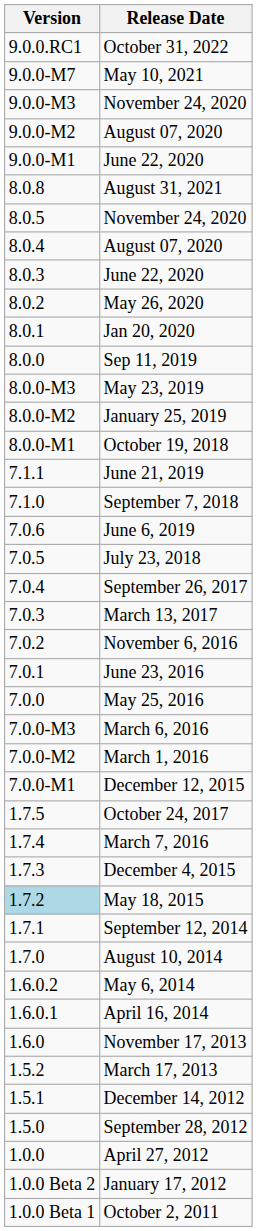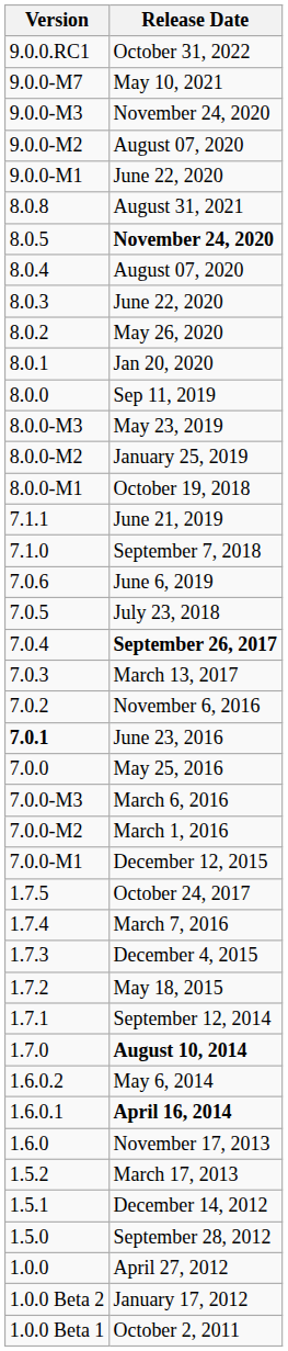row 8 | Release Date: normal -> bold
row 21 | Release Date: normal -> bold
row 24 | Version: normal -> bold
row 32 | Version: lightblue background -> no background
row 34 | Release Date: normal -> bold
row 36 | Release Date: normal -> bold
